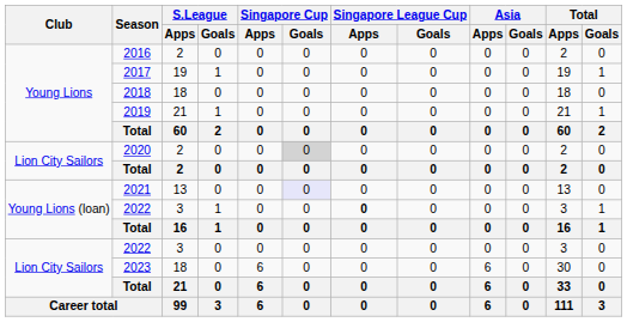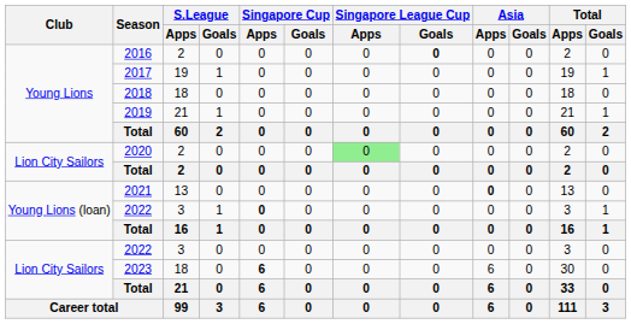2016 | Singapore League Cup / Goals: normal -> bold
2020 | Singapore Cup / Goals: lightgrey background -> no background
2020 | Singapore League Cup / Apps: no background -> lightgreen background
2021 | Singapore Cup / Goals: lavender background -> no background
2021 | Asia / Apps: normal -> bold
Young Lions (loan) / 2022 | Singapore Cup / Apps: normal -> bold
Young Lions (loan) / 2022 | Singapore League Cup / Apps: bold -> normal
2023 | Singapore Cup / Apps: normal -> bold
